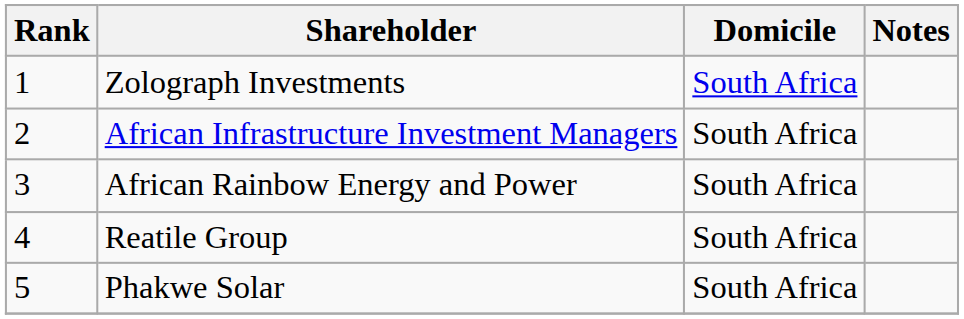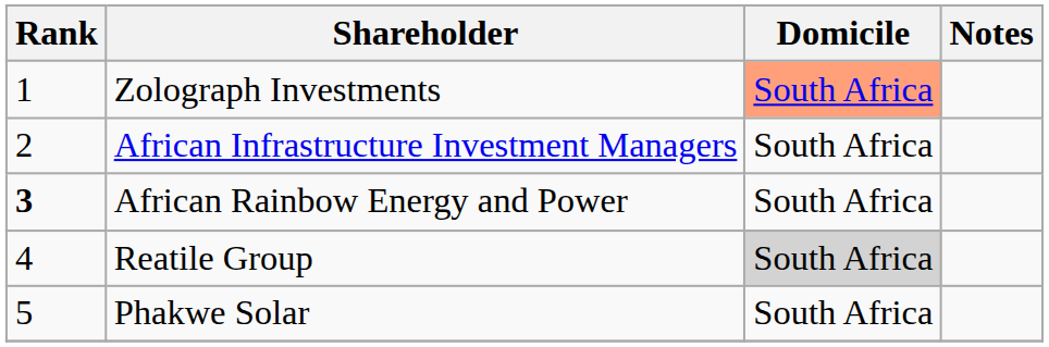Zolograph Investments | Domicile: no background -> lightsalmon background
African Rainbow Energy and Power | Rank: normal -> bold
Reatile Group | Domicile: no background -> lightgrey background
